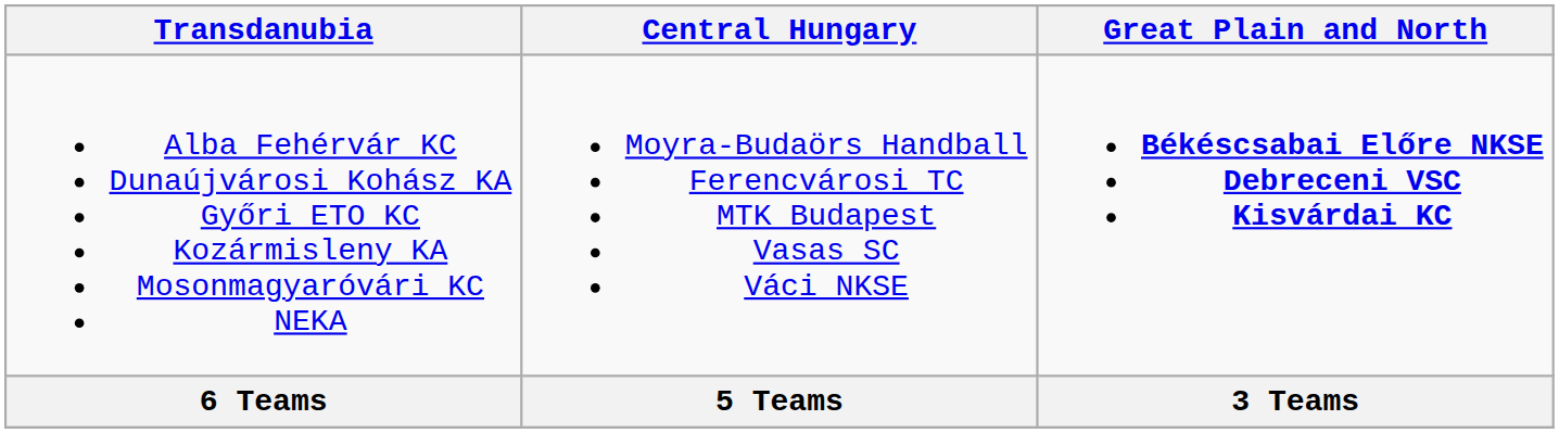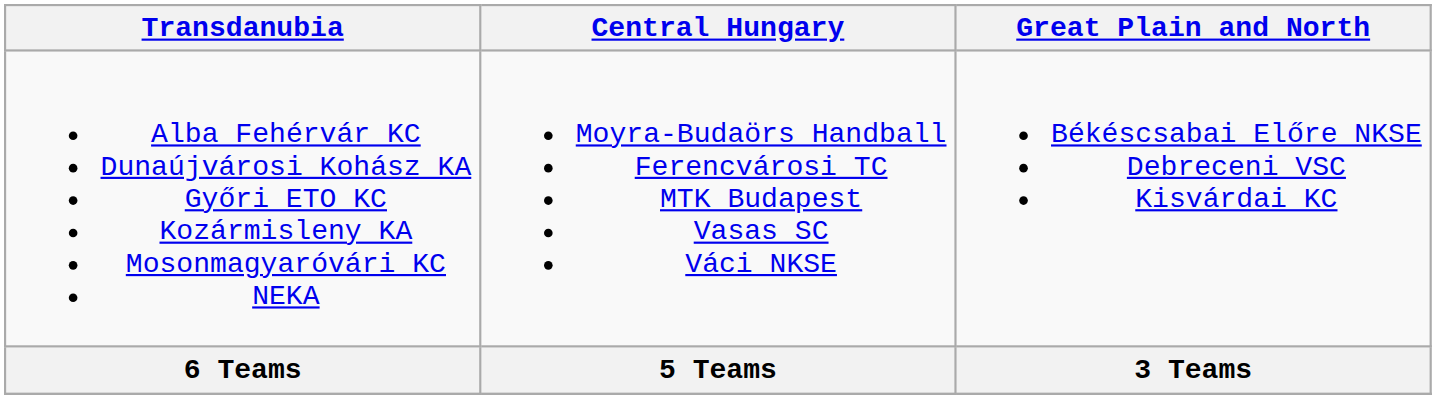row 2 | Great Plain and North: bold -> normal
